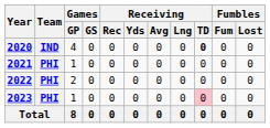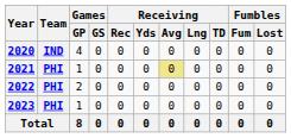2020 | Receiving / TD: bold -> normal
2021 | Receiving / Avg: no background -> khaki background
2023 | Receiving / TD: pink background -> no background
